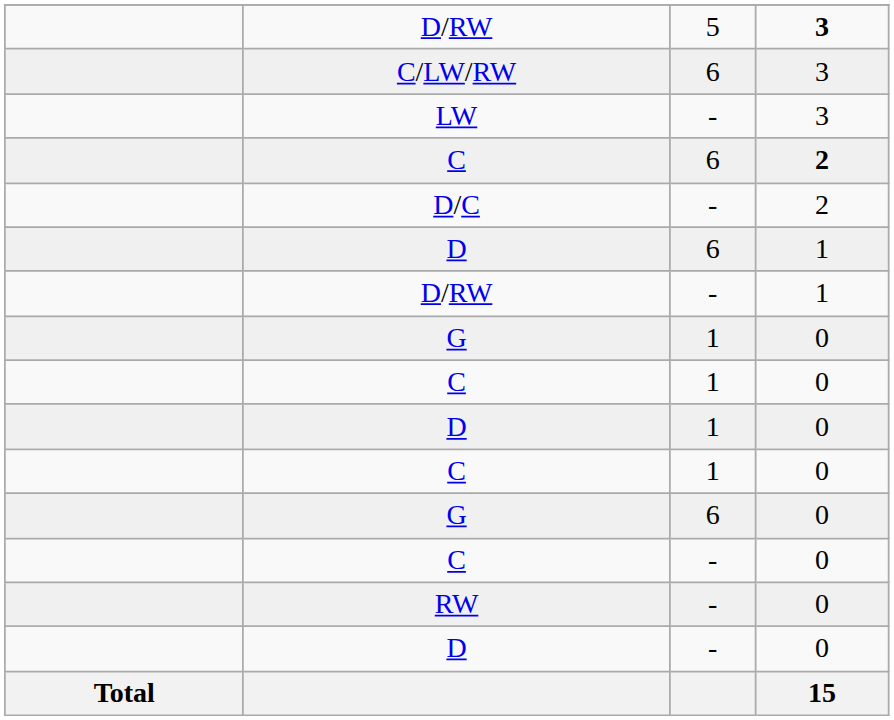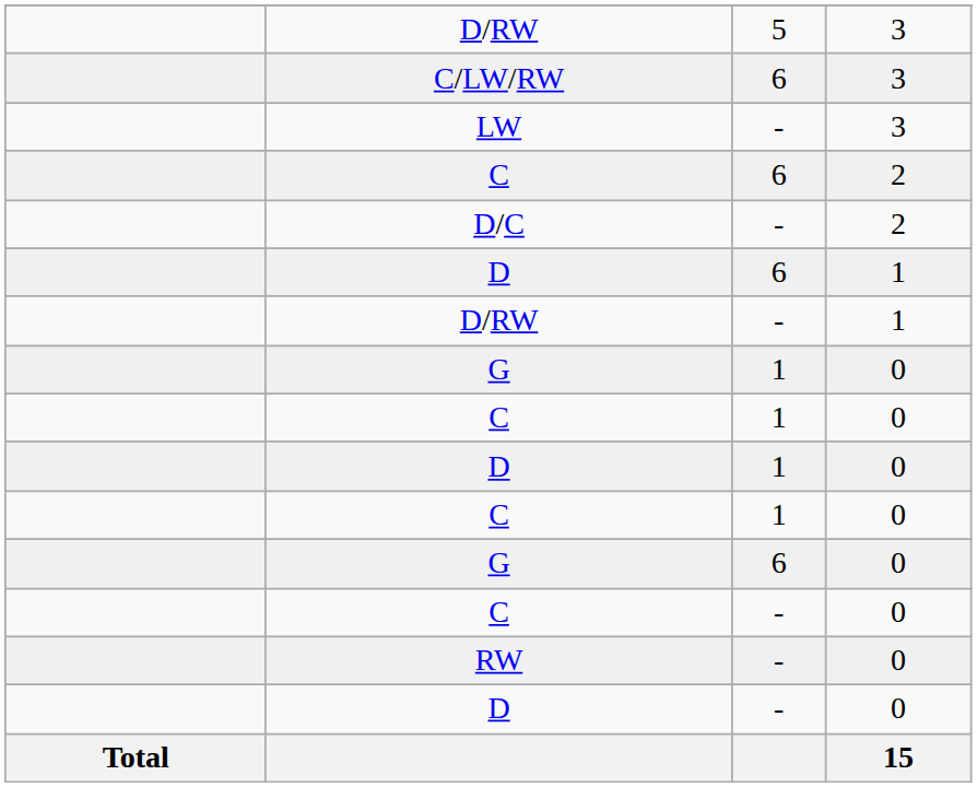D/RW / 5 | column 4: bold -> normal
C / 6 | column 4: bold -> normal
